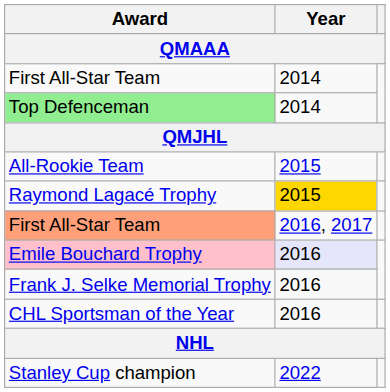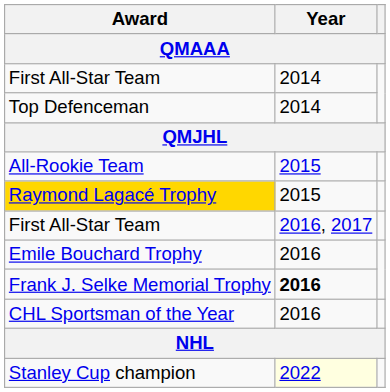Top Defenceman | Award: lightgreen background -> no background
Raymond Lagacé Trophy | Award: no background -> gold background
Raymond Lagacé Trophy | Year: gold background -> no background
First All-Star Team / 2016, 2017 | Award: lightsalmon background -> no background
Emile Bouchard Trophy | Award: pink background -> no background
Emile Bouchard Trophy | Year: lavender background -> no background
Frank J. Selke Memorial Trophy | Year: normal -> bold
Stanley Cup champion | Year: no background -> lightyellow background
